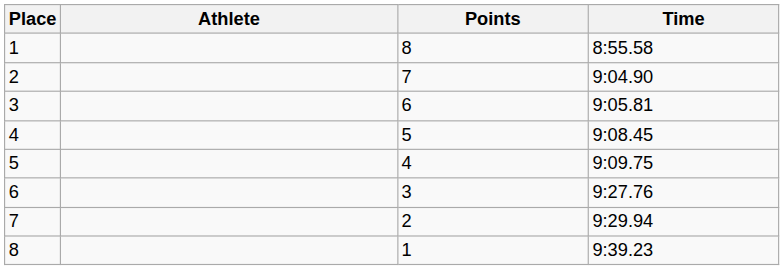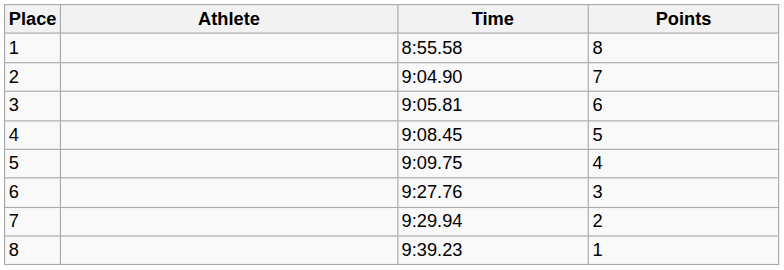columns swapped: Time <-> Points
